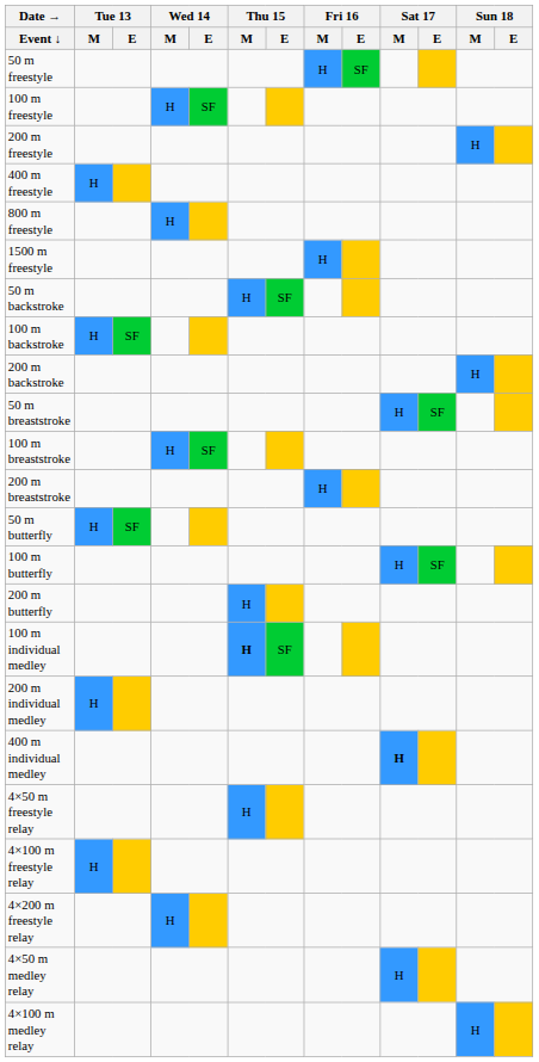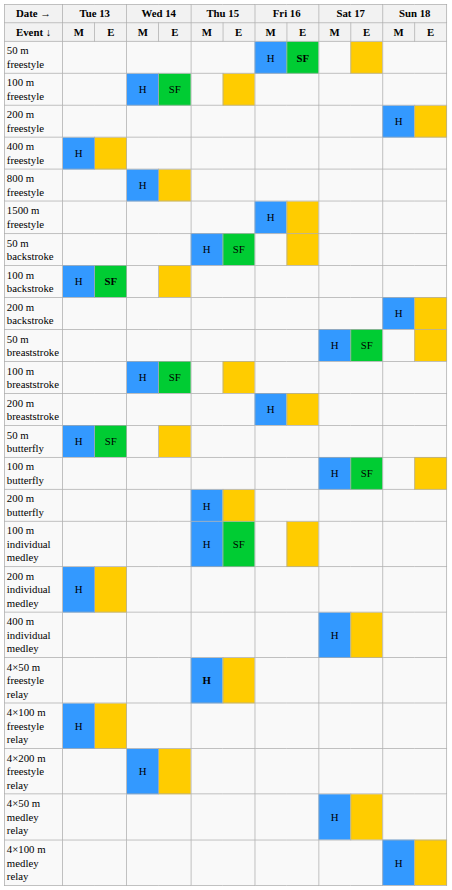50 m freestyle | Fri 16 / E: normal -> bold
100 m backstroke | Tue 13 / E: normal -> bold
100 m individual medley | Thu 15 / M: bold -> normal
400 m individual medley | Sat 17 / M: bold -> normal
4×50 m freestyle relay | Thu 15 / M: normal -> bold
